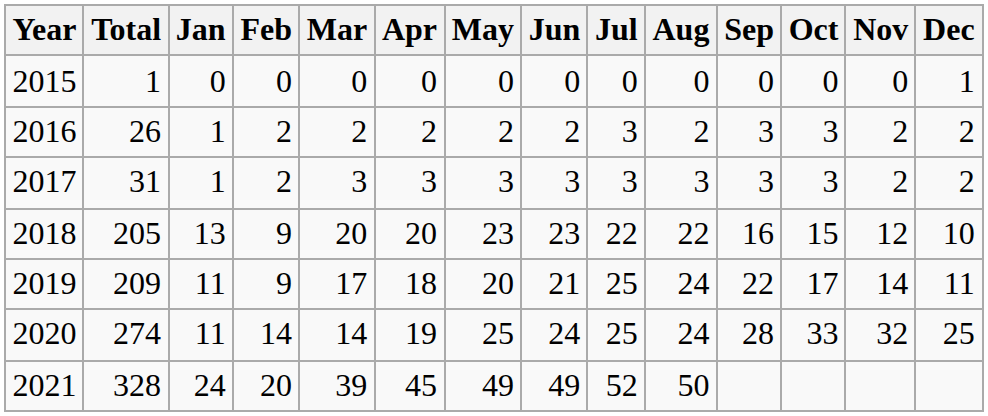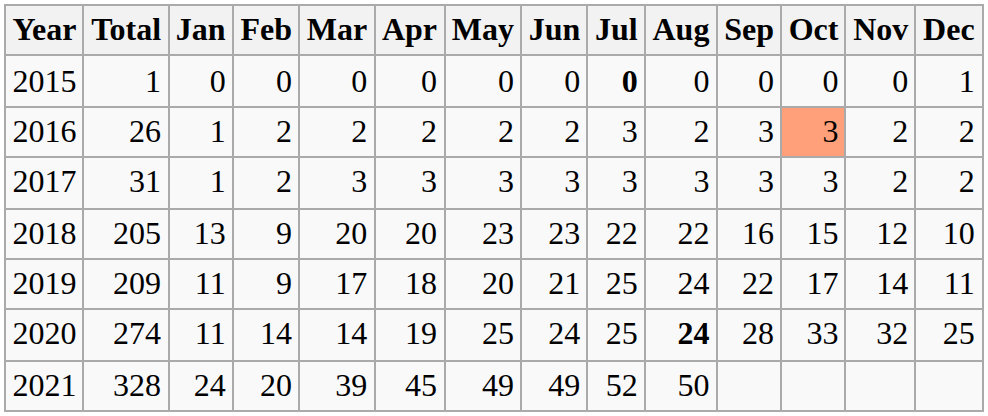2015 | Jul: normal -> bold
2016 | Oct: no background -> lightsalmon background
2020 | Aug: normal -> bold
